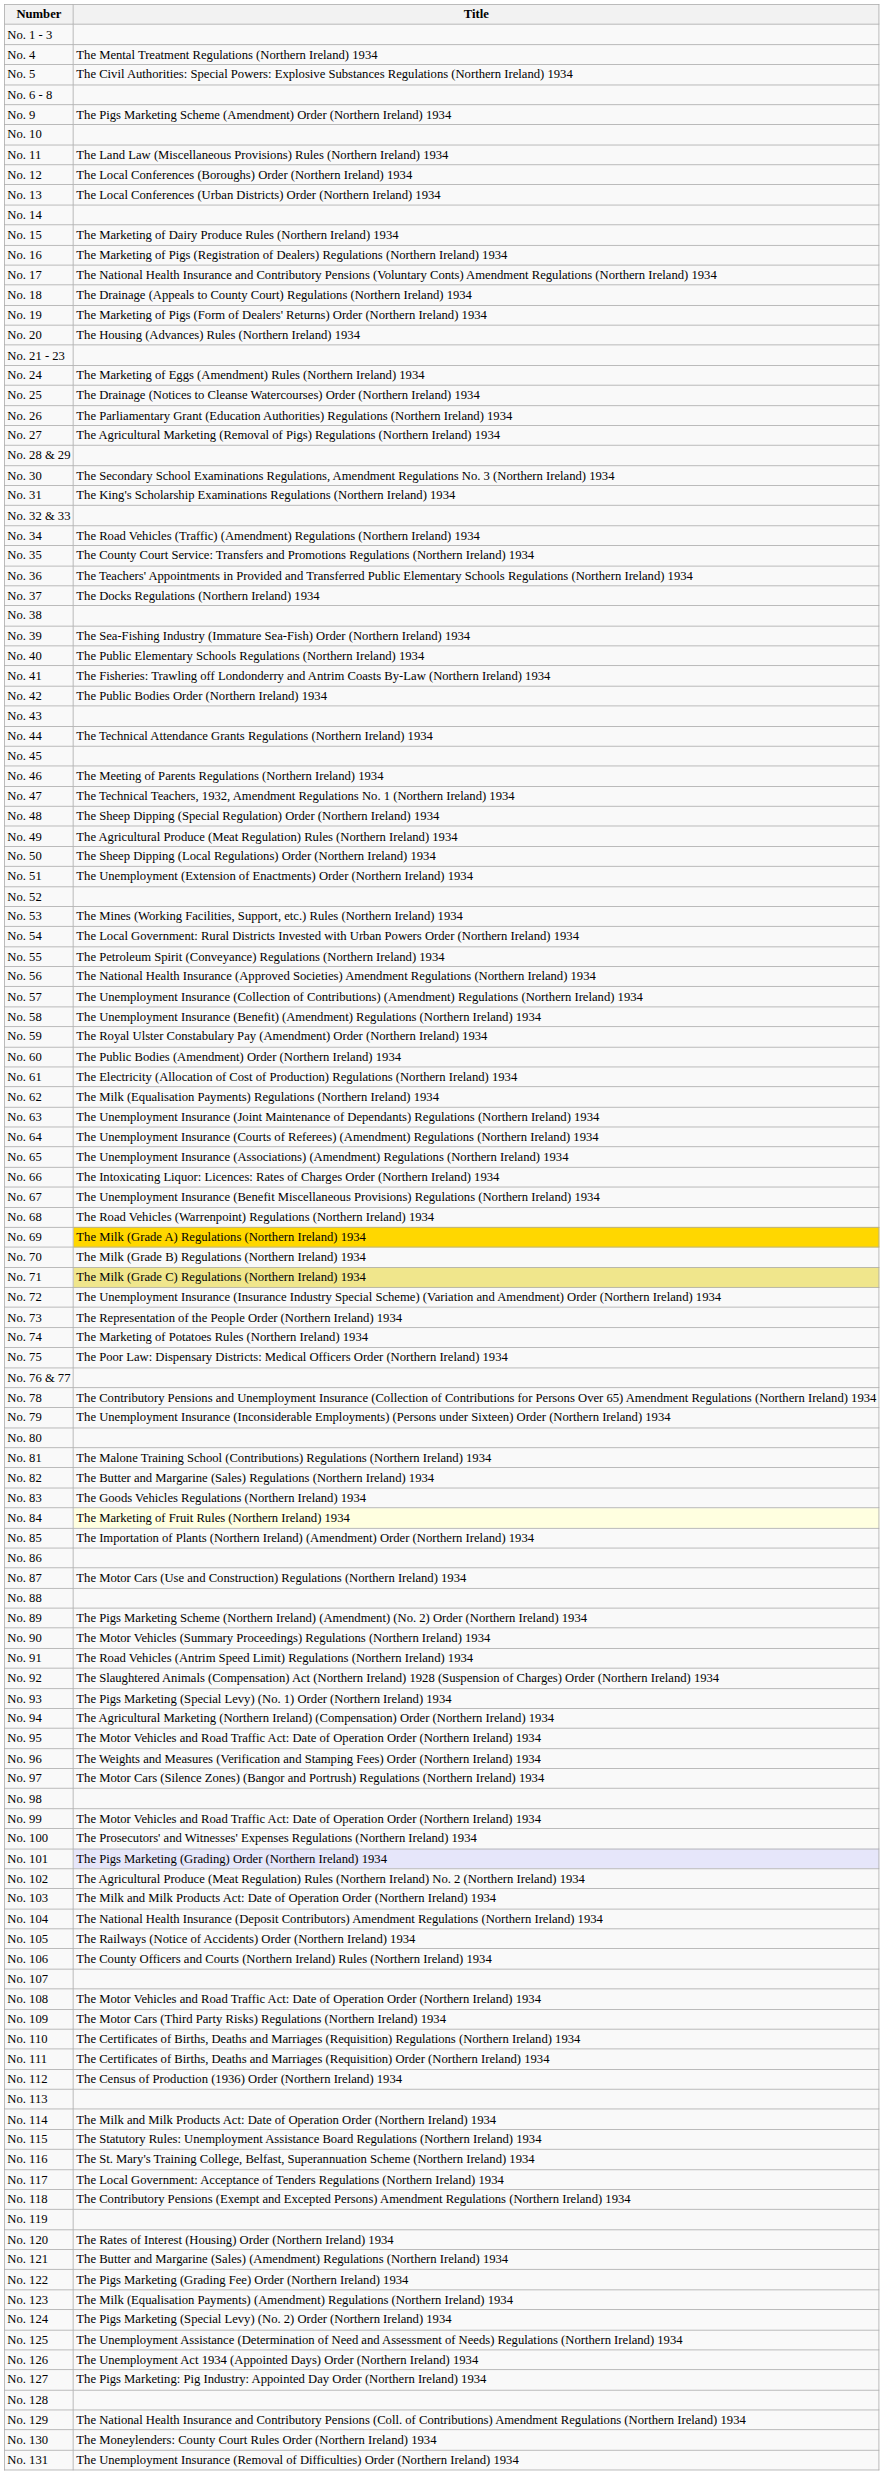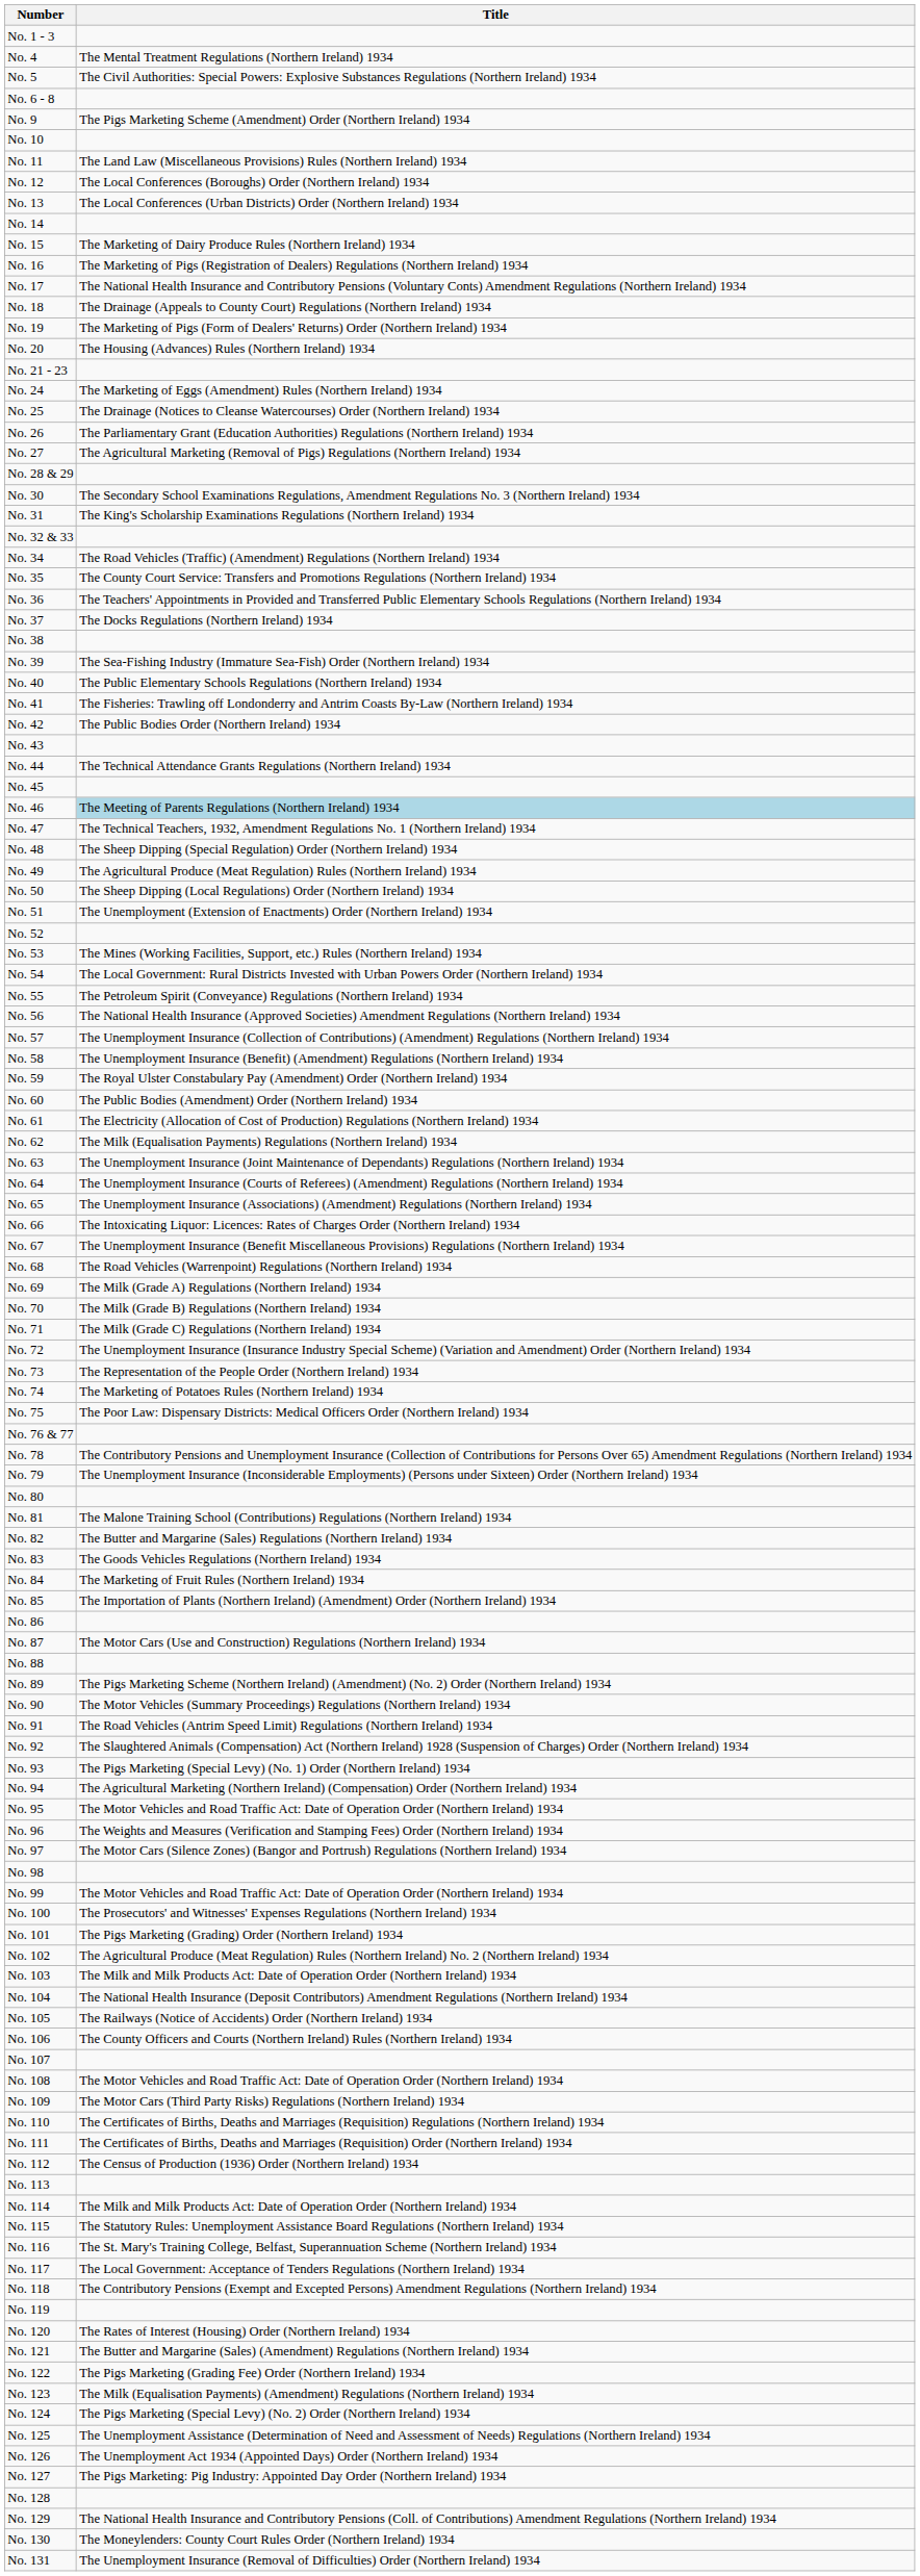No. 46 | Title: no background -> lightblue background
No. 69 | Title: gold background -> no background
No. 71 | Title: khaki background -> no background
No. 84 | Title: lightyellow background -> no background
No. 101 | Title: lavender background -> no background
